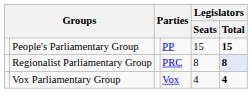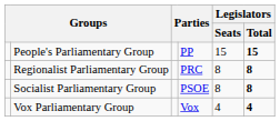Regionalist Parliamentary Group | Legislators / Total: lavender background -> no background
+ row: Socialist Parliamentary Group | PSOE | 8 | 8
